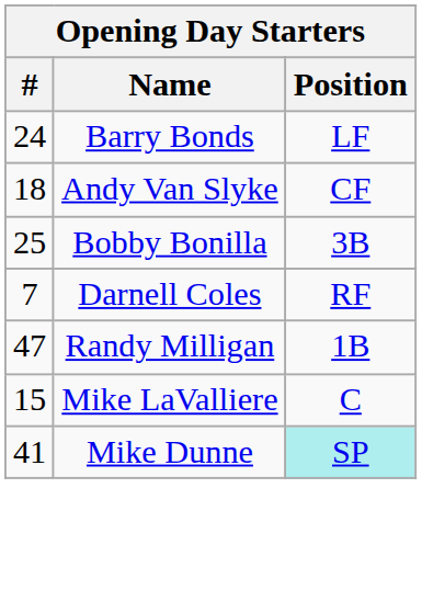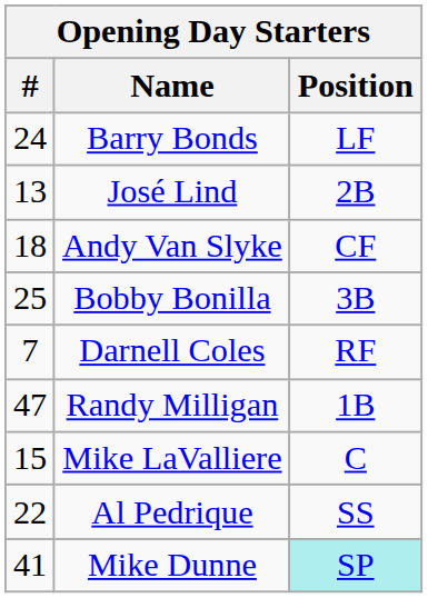+ row: 13 | José Lind | 2B
+ row: 22 | Al Pedrique | SS
